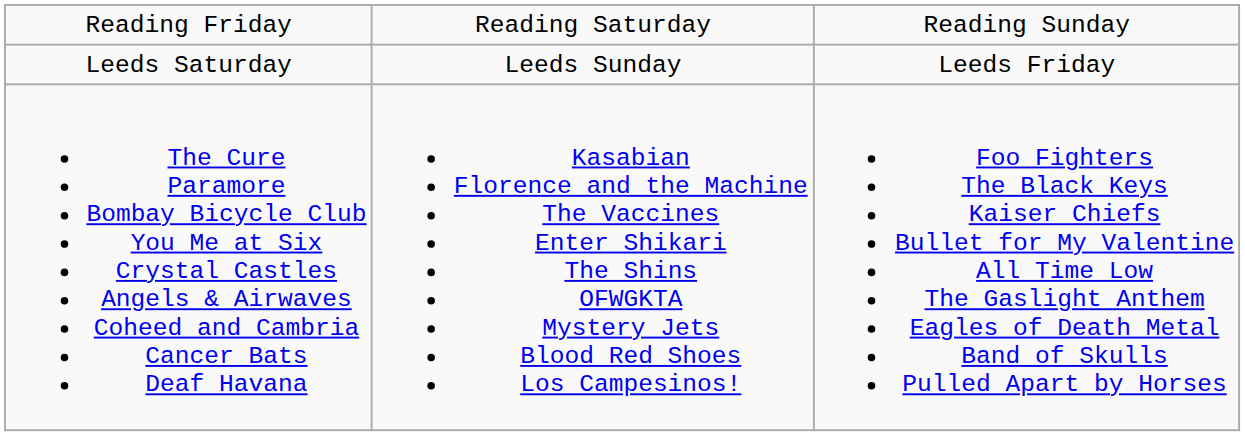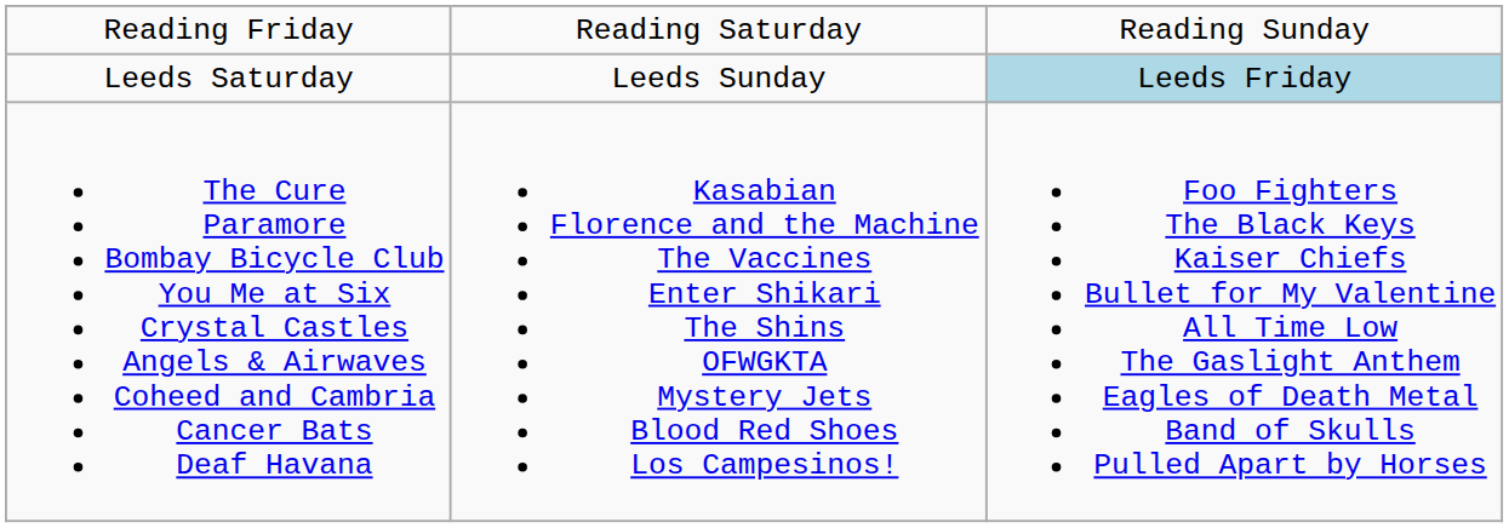Leeds Saturday | column 3: no background -> lightblue background
